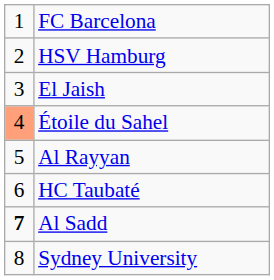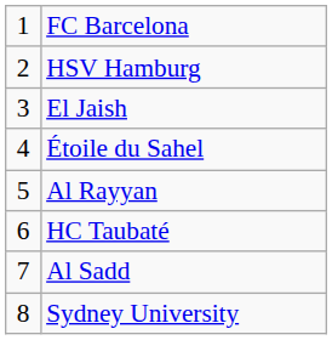Étoile du Sahel | column 1: lightsalmon background -> no background
Al Sadd | column 1: bold -> normal
